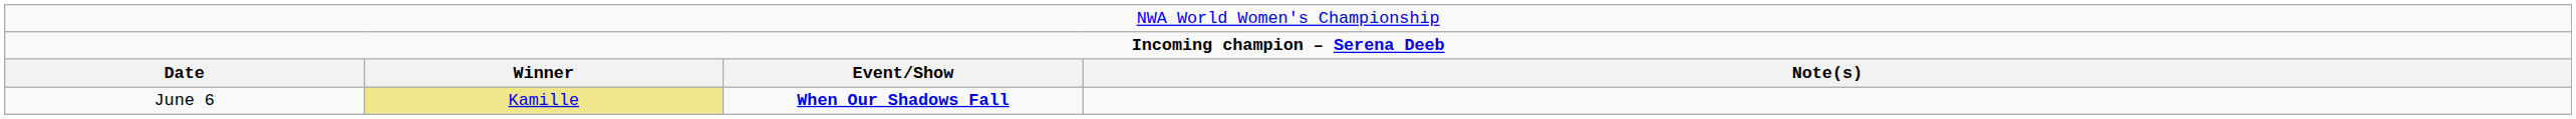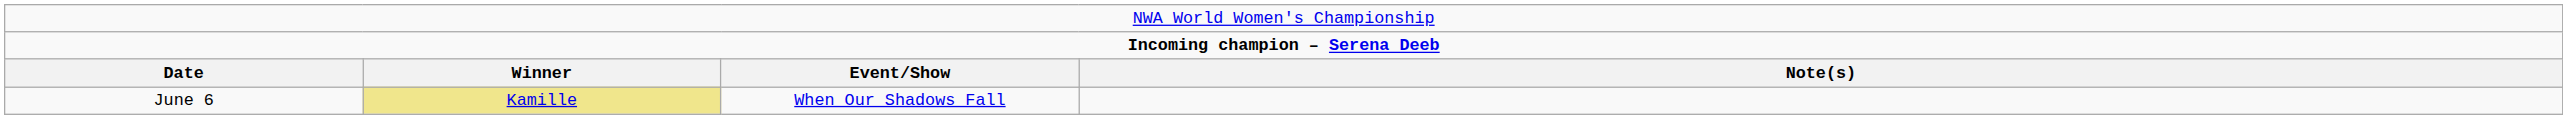June 6 | column 3: bold -> normal
